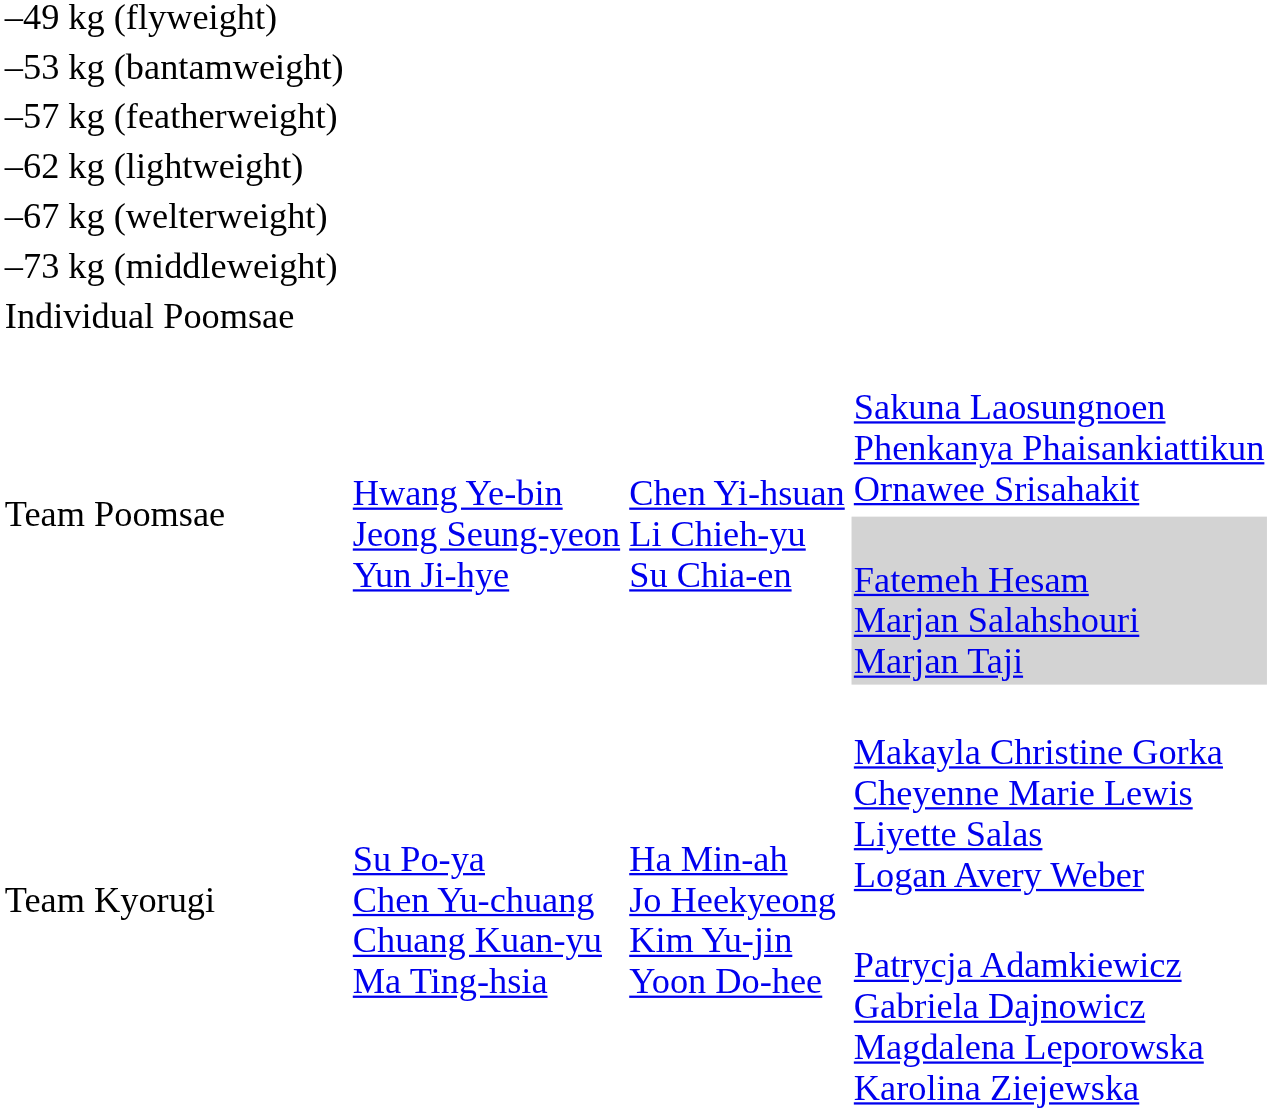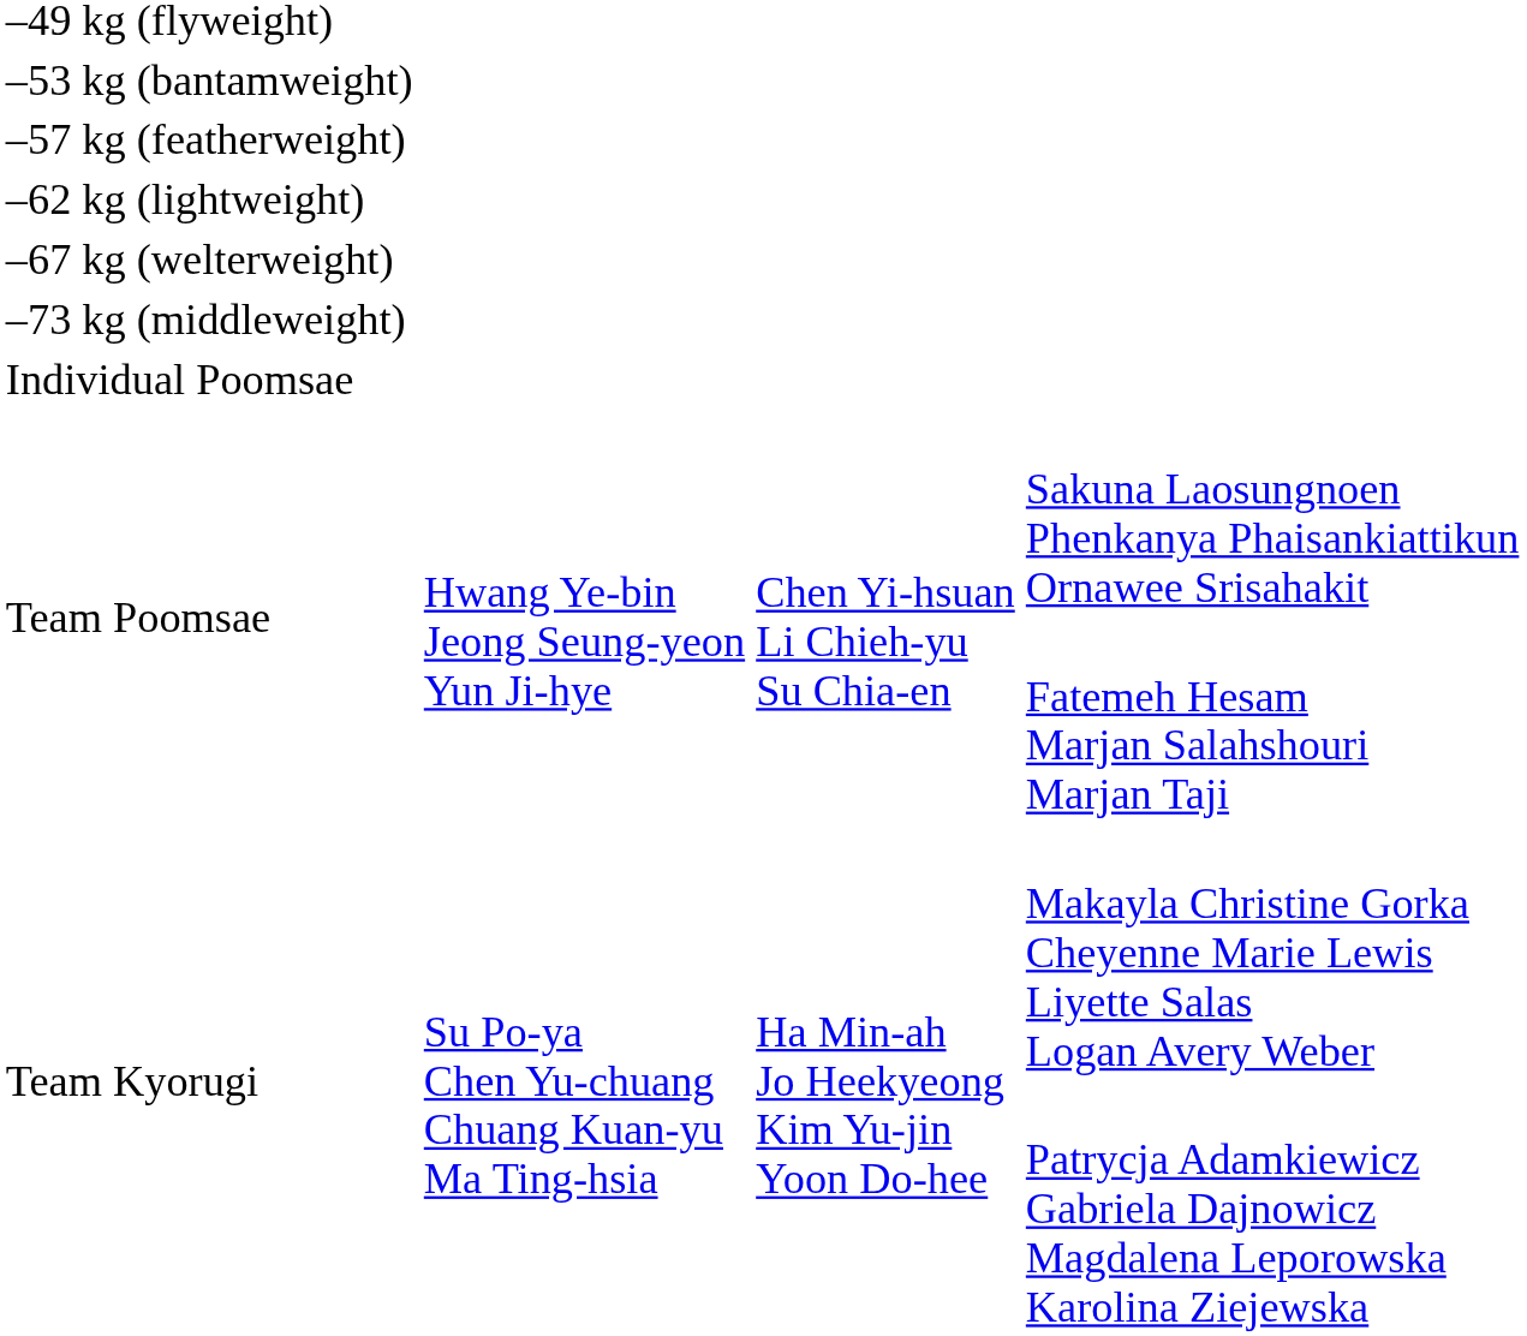Team Poomsae / Fatemeh Hesam Marjan Salahshouri Marjan Taji | column 4: lightgrey background -> no background
